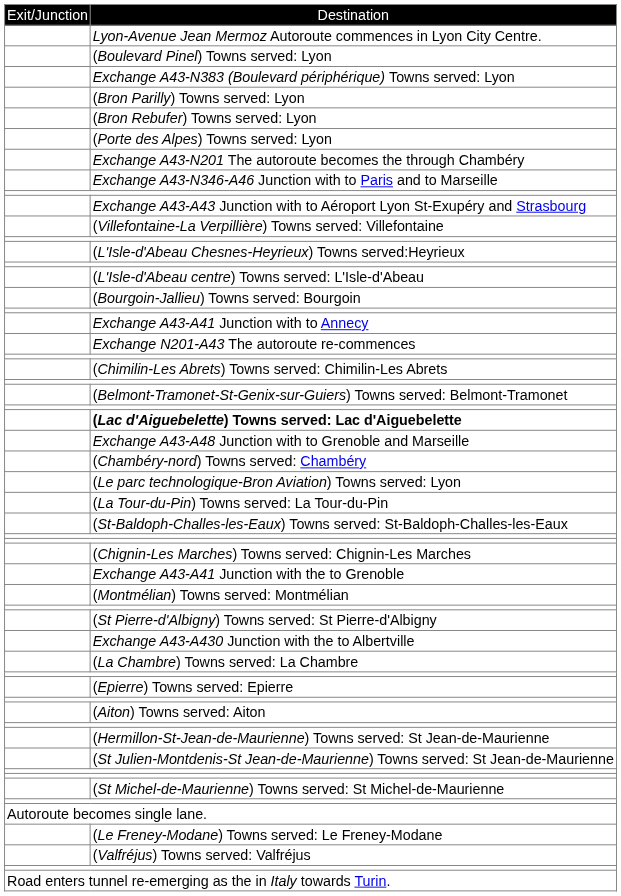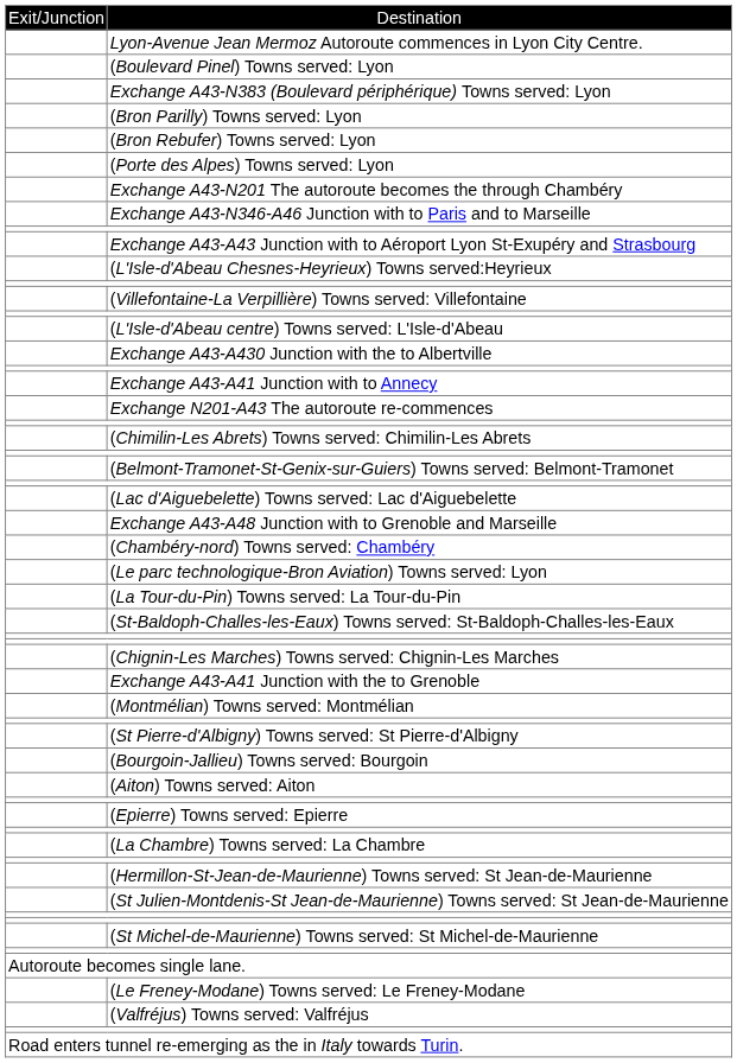row 12 | column 2: (Villefontaine-La Verpillière) Towns served: Villefontaine -> (L'Isle-d'Abeau Chesnes-Heyrieux) Towns served:Heyrieux
row 14 | column 2: (L'Isle-d'Abeau Chesnes-Heyrieux) Towns served:Heyrieux -> (Villefontaine-La Verpillière) Towns served: Villefontaine
row 17 | column 2: (Bourgoin-Jallieu) Towns served: Bourgoin -> Exchange A43-A430 Junction with the to Albertville
row 26 | column 2: bold -> normal
row 39 | column 2: Exchange A43-A430 Junction with the to Albertville -> (Bourgoin-Jallieu) Towns served: Bourgoin
row 40 | column 2: (La Chambre) Towns served: La Chambre -> (Aiton) Towns served: Aiton
row 44 | column 2: (Aiton) Towns served: Aiton -> (La Chambre) Towns served: La Chambre
